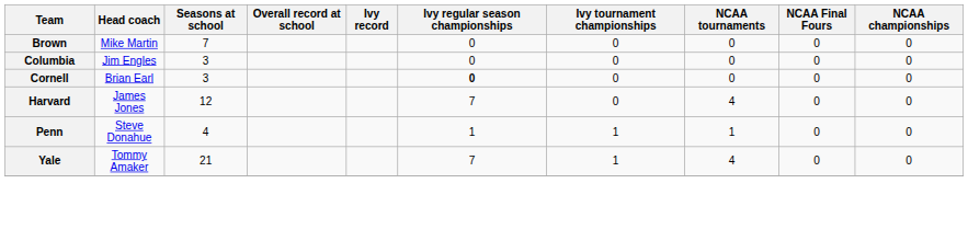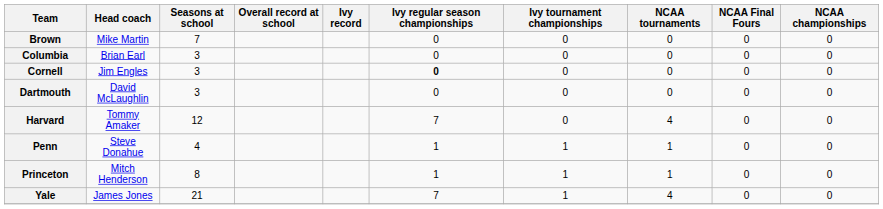Columbia | Head coach: Jim Engles -> Brian Earl
Cornell | Head coach: Brian Earl -> Jim Engles
+ row: Dartmouth | David McLaughlin | 3 | 0 | 0 | 0 | 0 | 0
Harvard | Head coach: James Jones -> Tommy Amaker
+ row: Princeton | Mitch Henderson | 8 | 1 | 1 | 1 | 0 | 0
Yale | Head coach: Tommy Amaker -> James Jones
